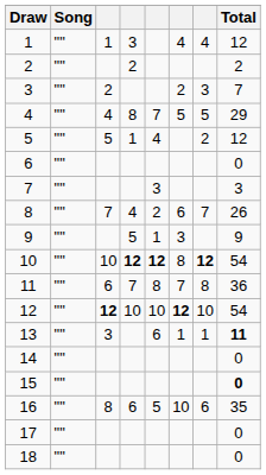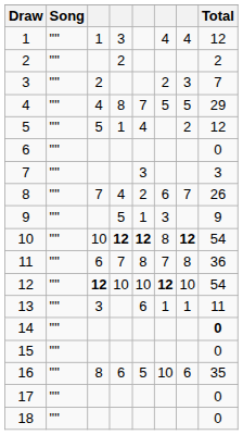13 | Total: bold -> normal
14 | Total: normal -> bold
15 | Total: bold -> normal
